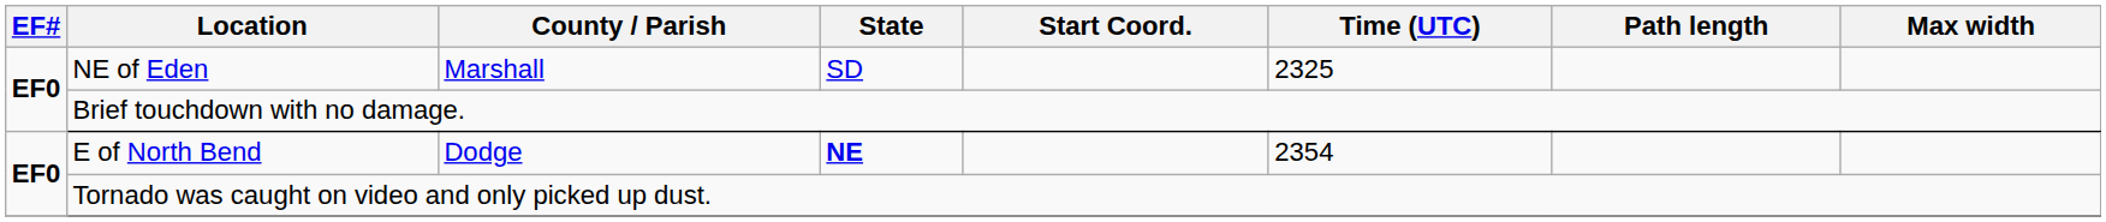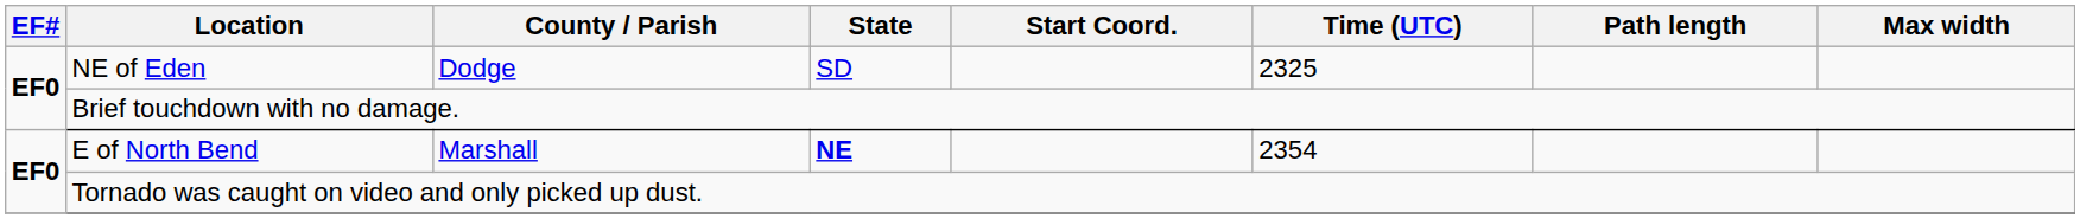NE of Eden | County / Parish: Marshall -> Dodge
E of North Bend | County / Parish: Dodge -> Marshall
